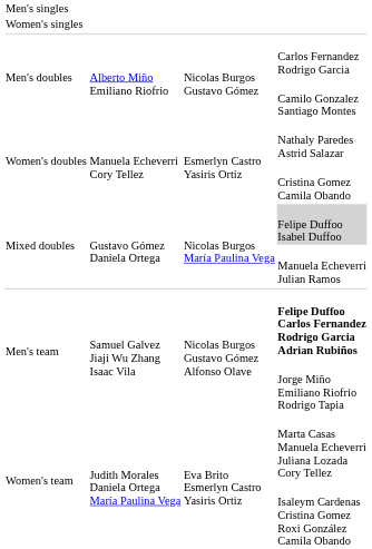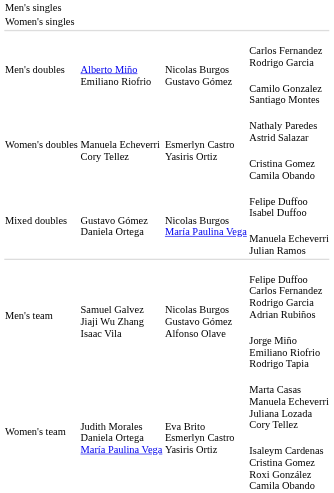Felipe Duffoo Isabel Duffoo | column 4: lightgrey background -> no background
Felipe Duffoo Carlos Fernandez Rodrigo Garcia Adrian Rubiños | column 4: bold -> normal
